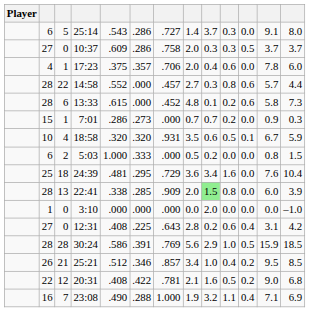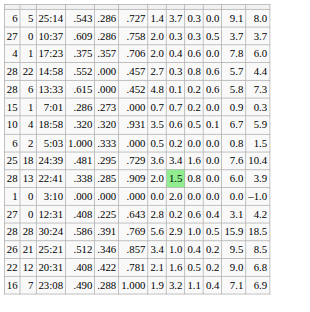- column: Player
